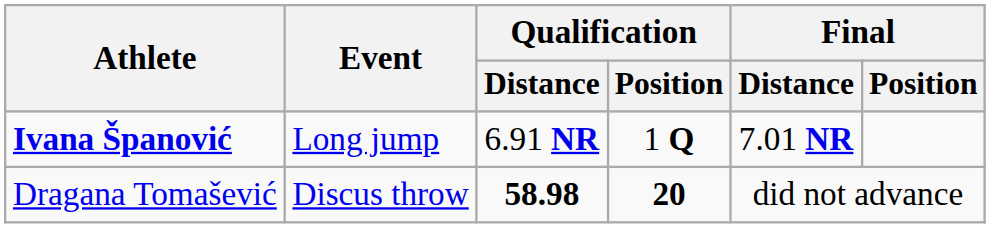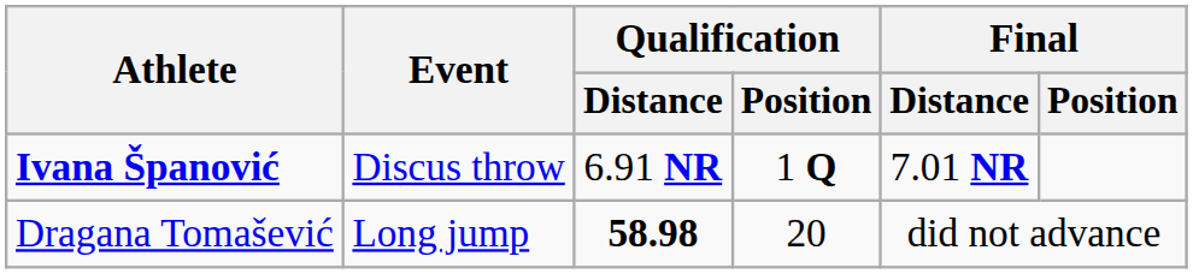Ivana Španović | Event: Long jump -> Discus throw
Dragana Tomašević | Event: Discus throw -> Long jump
Dragana Tomašević | Qualification / Position: bold -> normal
